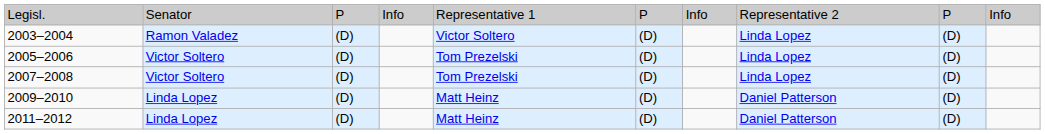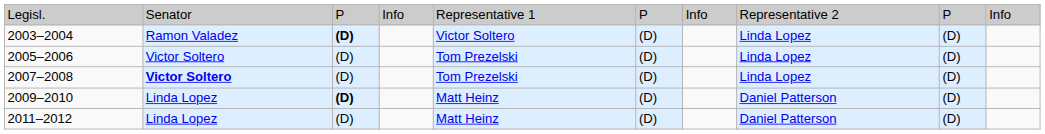2003–2004 | column 3: normal -> bold
2007–2008 | column 2: normal -> bold
2009–2010 | column 3: normal -> bold
